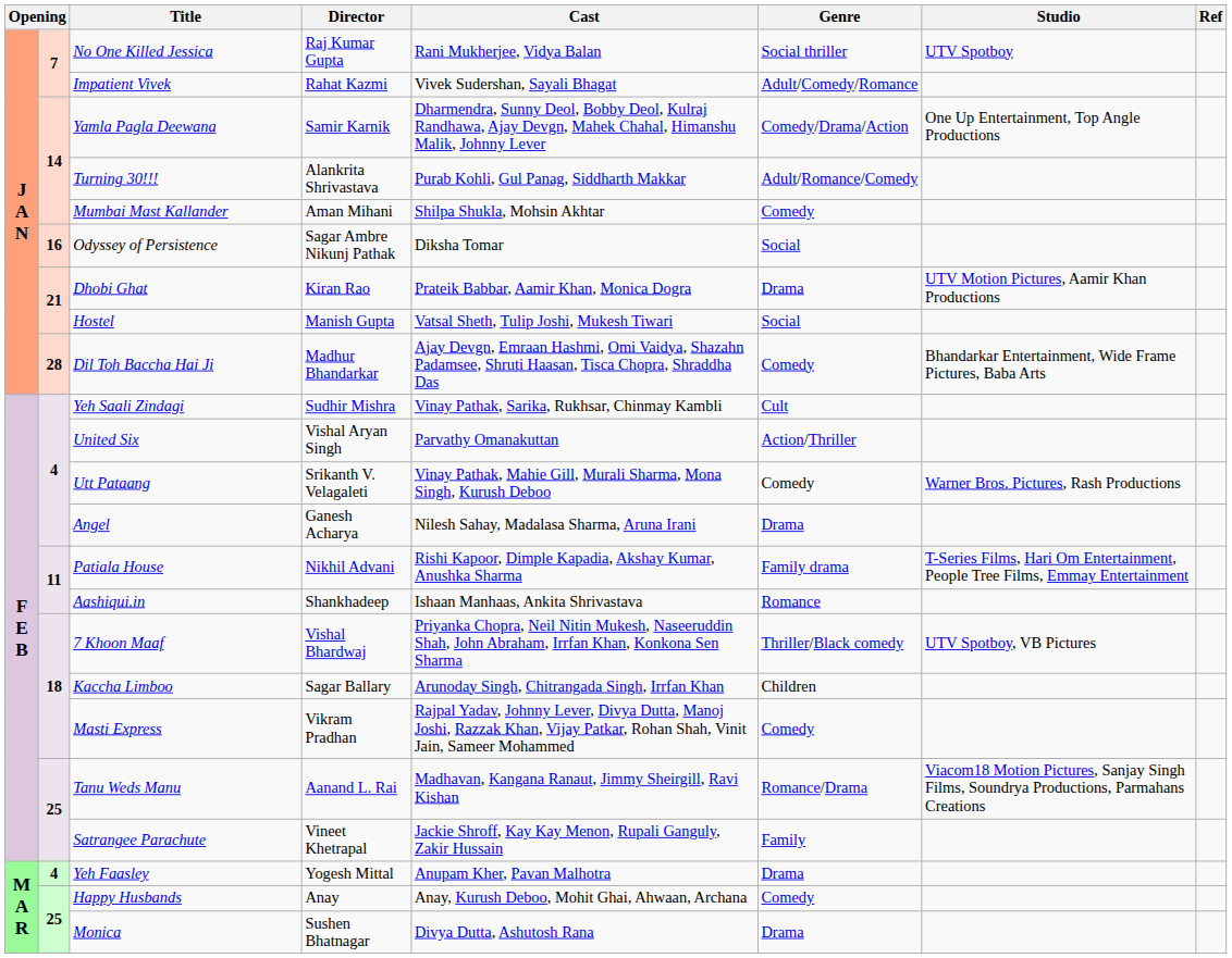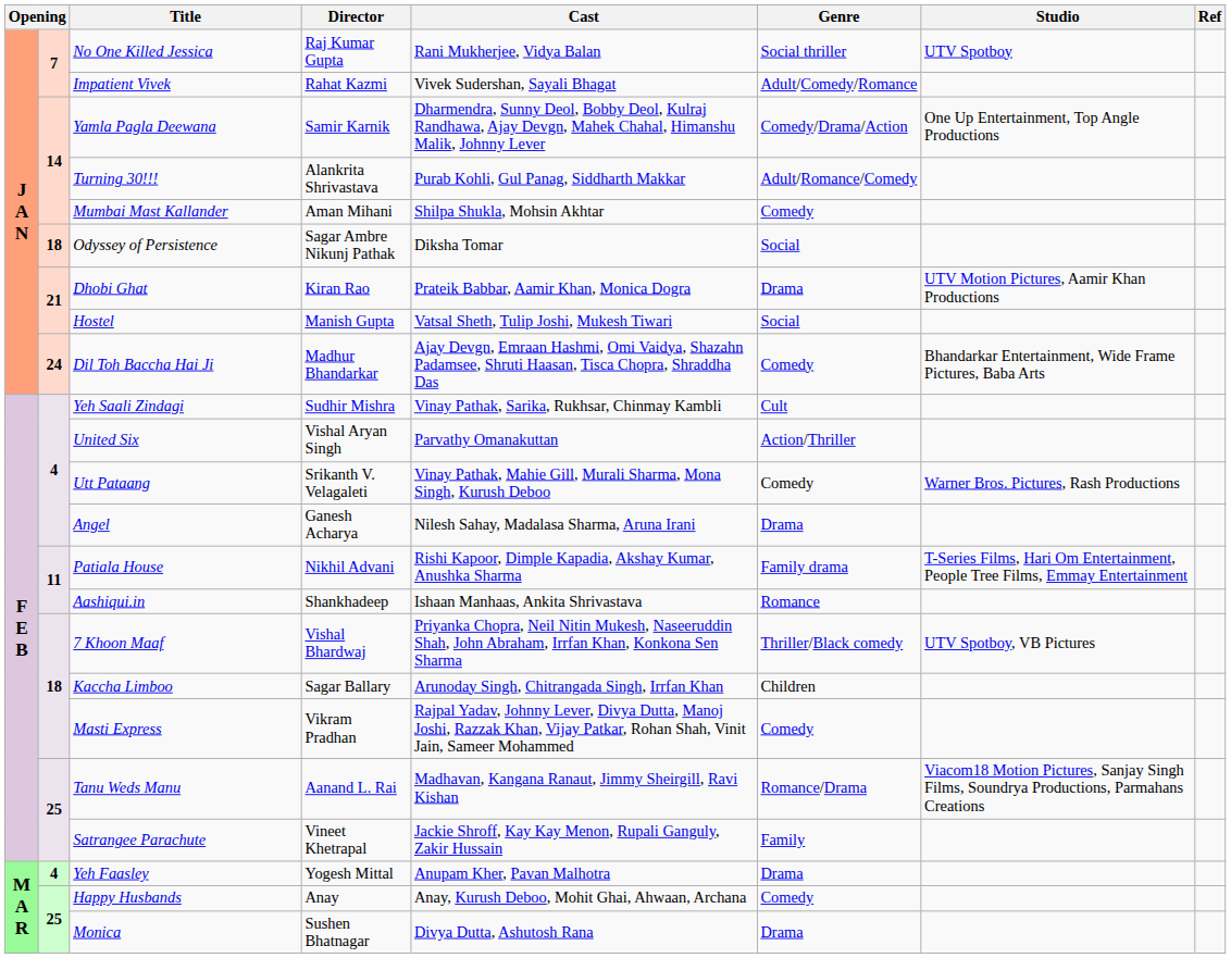Odyssey of Persistence | column 2: 16 -> 18
Dil Toh Baccha Hai Ji | column 2: 28 -> 24
